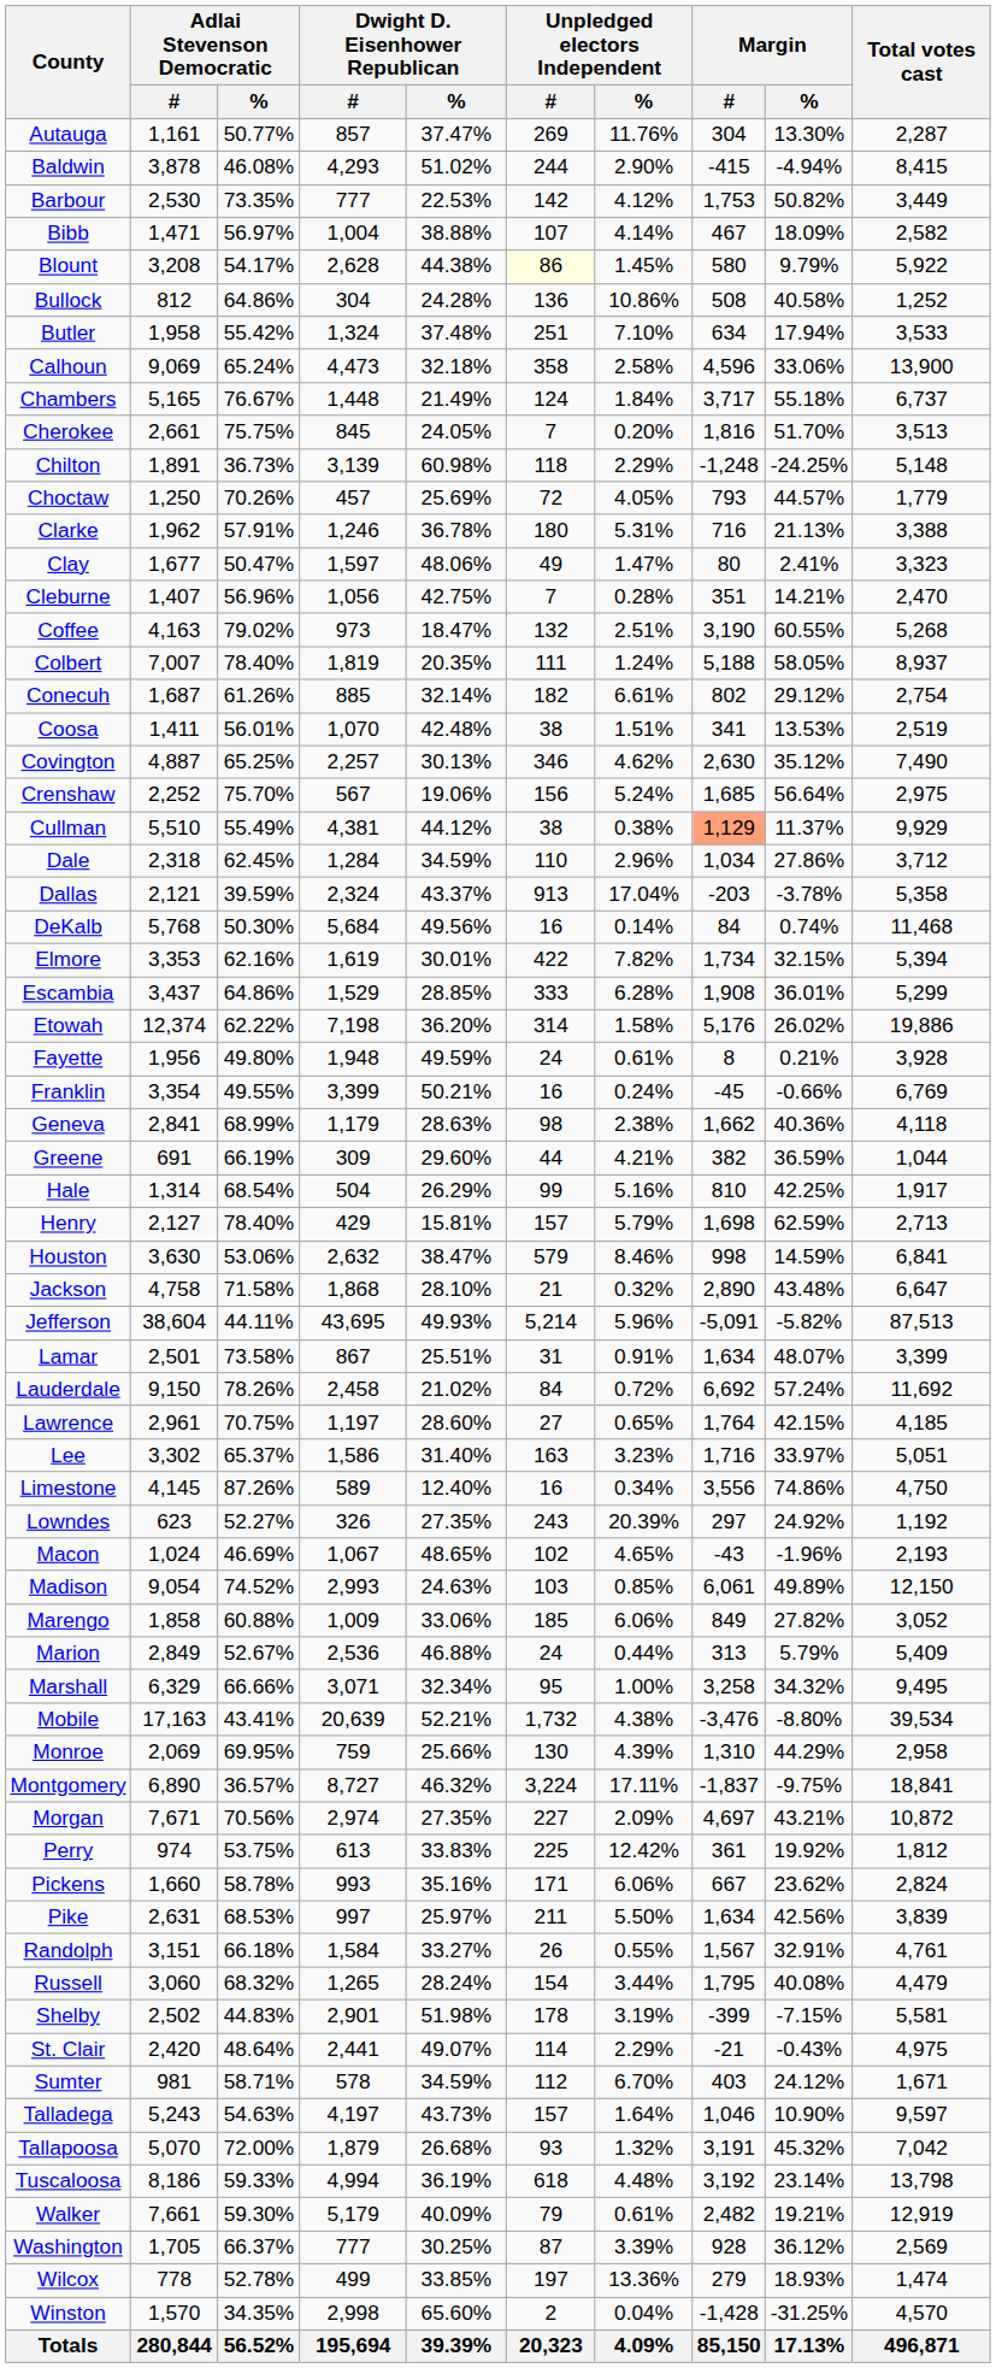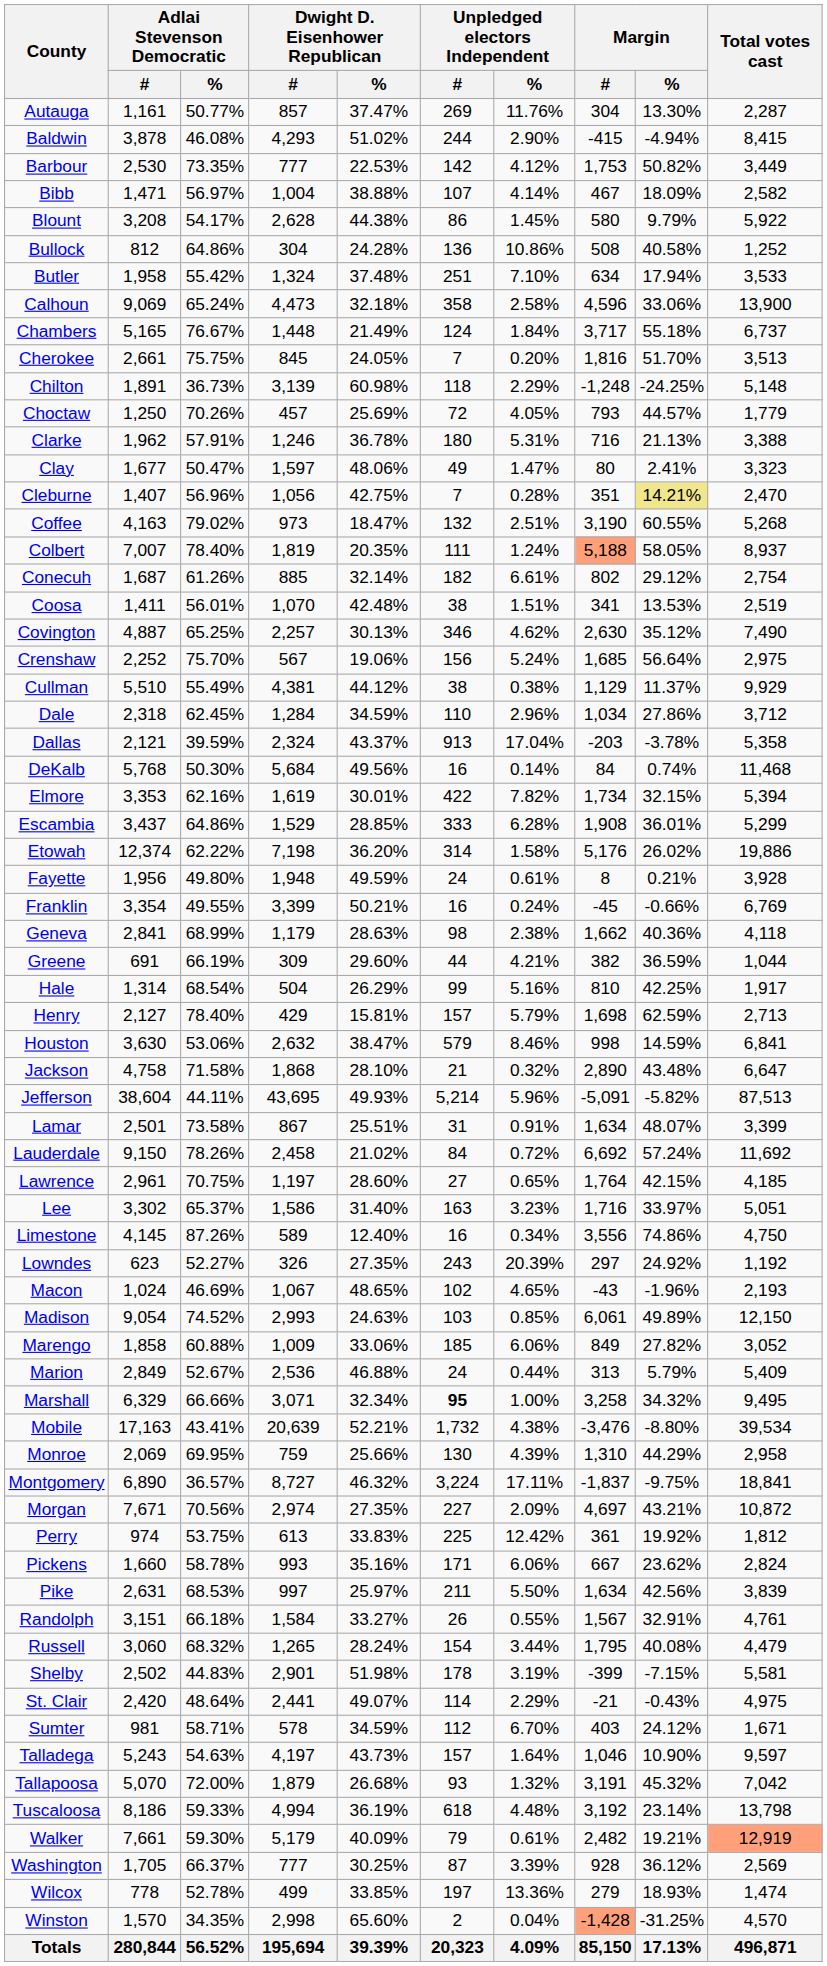Blount | Unpledged electors Independent / #: lightyellow background -> no background
Cleburne | Margin / %: no background -> khaki background
Colbert | Margin / #: no background -> lightsalmon background
Cullman | Margin / #: lightsalmon background -> no background
Marshall | Unpledged electors Independent / #: normal -> bold
Walker | Total votes cast: no background -> lightsalmon background
Winston | Margin / #: no background -> lightsalmon background
